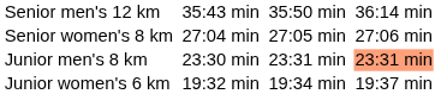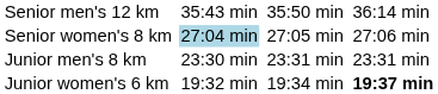Senior women's 8 km | column 2: no background -> lightblue background
Junior men's 8 km | column 4: lightsalmon background -> no background
Junior women's 6 km | column 4: normal -> bold
